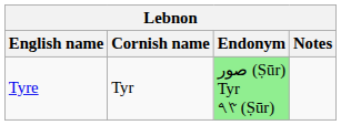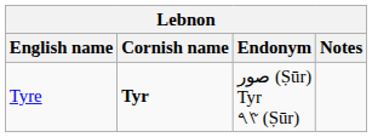Tyre | Cornish name: normal -> bold
Tyre | Endonym: lightgreen background -> no background
